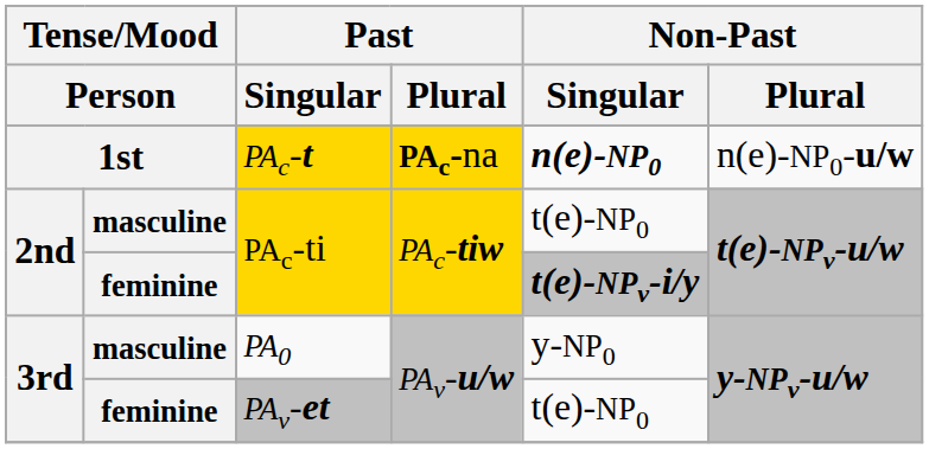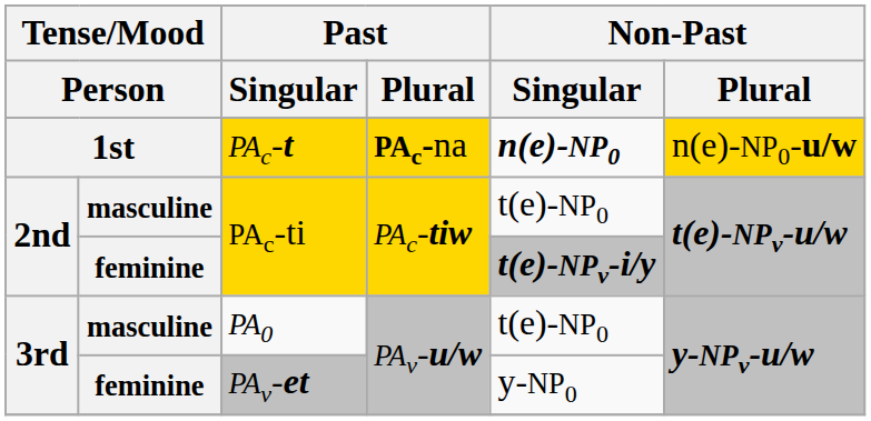PAc-t | Non-Past / Plural: no background -> gold background
PA0 | Non-Past / Singular: y-NP0 -> t(e)-NP0
PAv-et | Non-Past / Singular: t(e)-NP0 -> y-NP0
